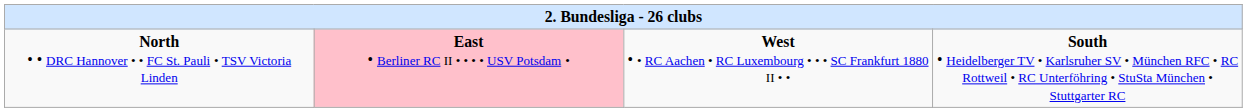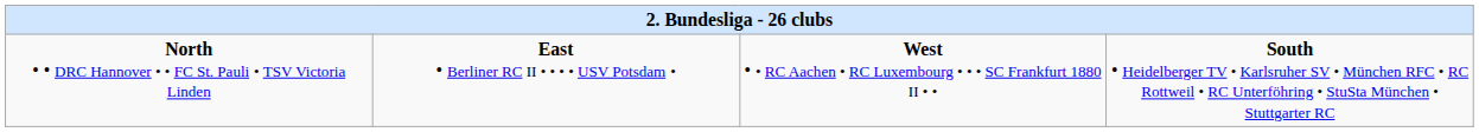row 2 | column 2: pink background -> no background
